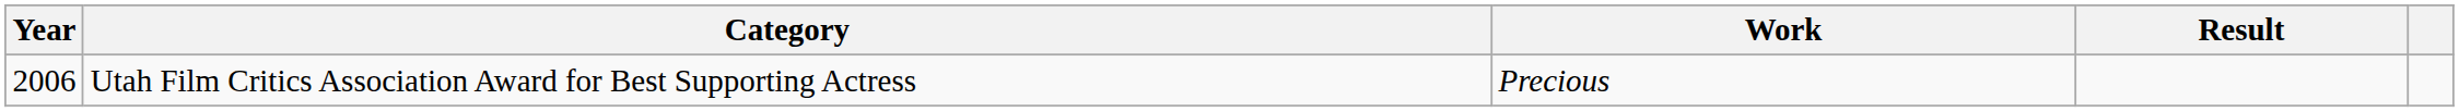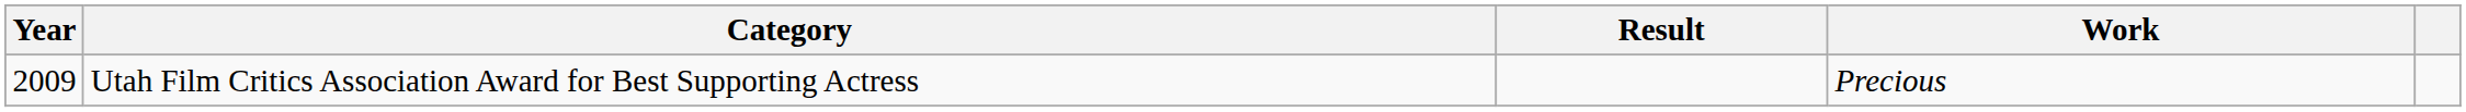columns swapped: Work <-> Result
row 2 | Year: 2006 -> 2009
